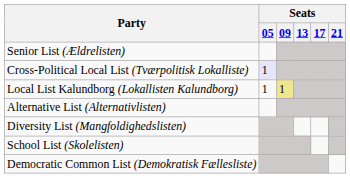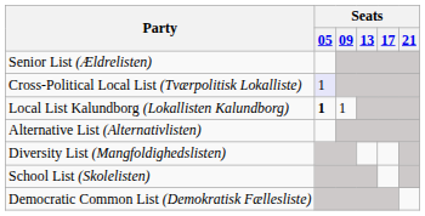Local List Kalundborg (Lokallisten Kalundborg) | Seats / 05: normal -> bold
Local List Kalundborg (Lokallisten Kalundborg) | Seats / 09: khaki background -> no background
